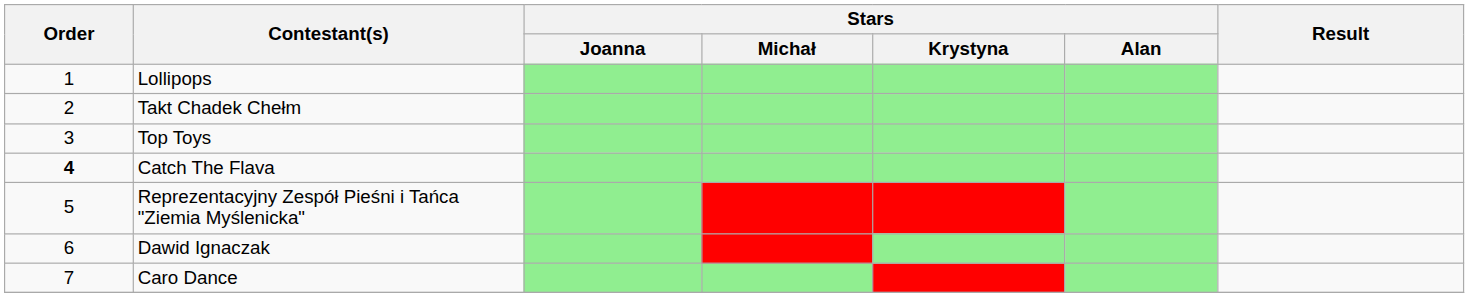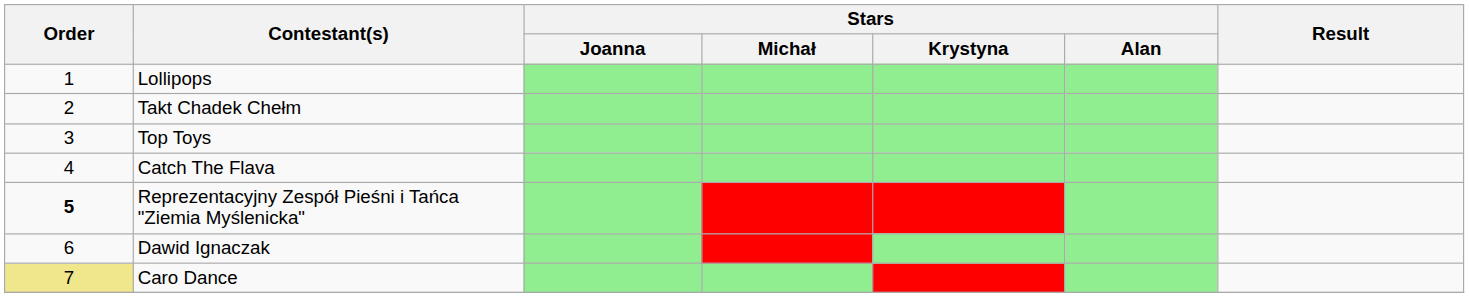Catch The Flava | Order: bold -> normal
Reprezentacyjny Zespół Pieśni i Tańca "Ziemia Myślenicka" | Order: normal -> bold
Caro Dance | Order: no background -> khaki background
